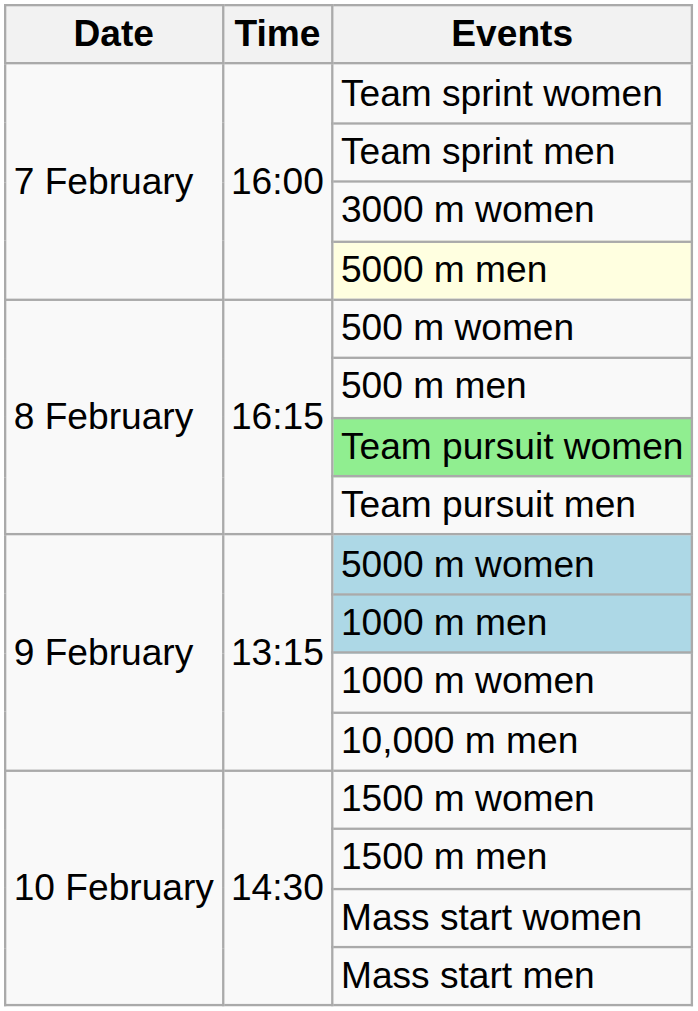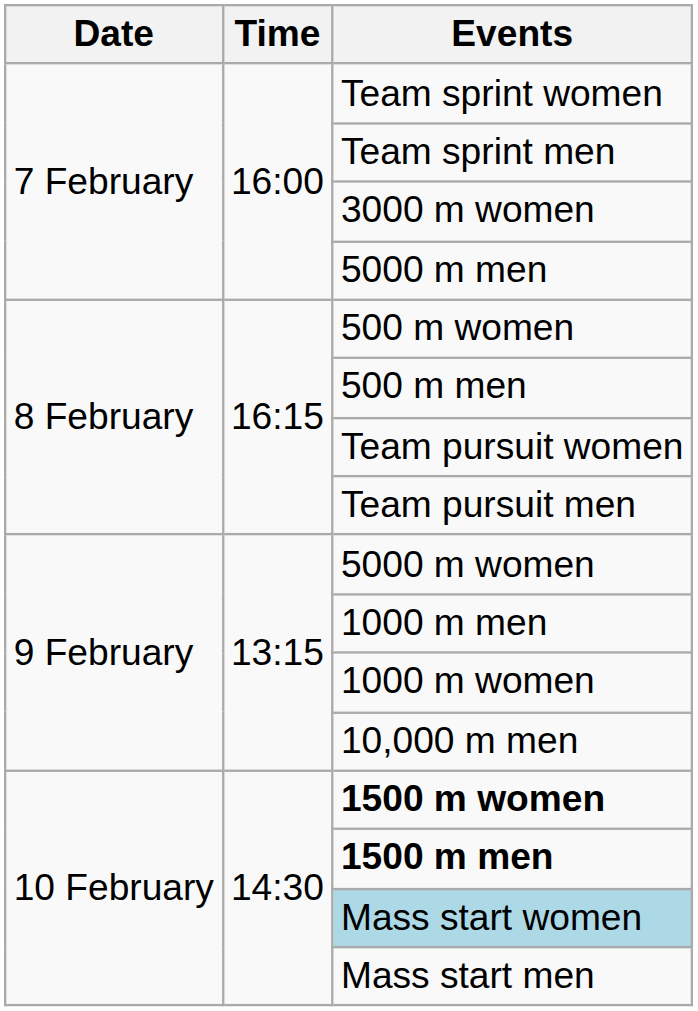5000 m men | Events: lightyellow background -> no background
Team pursuit women | Events: lightgreen background -> no background
5000 m women | Events: lightblue background -> no background
1000 m men | Events: lightblue background -> no background
1500 m women | Events: normal -> bold
1500 m men | Events: normal -> bold
Mass start women | Events: no background -> lightblue background
